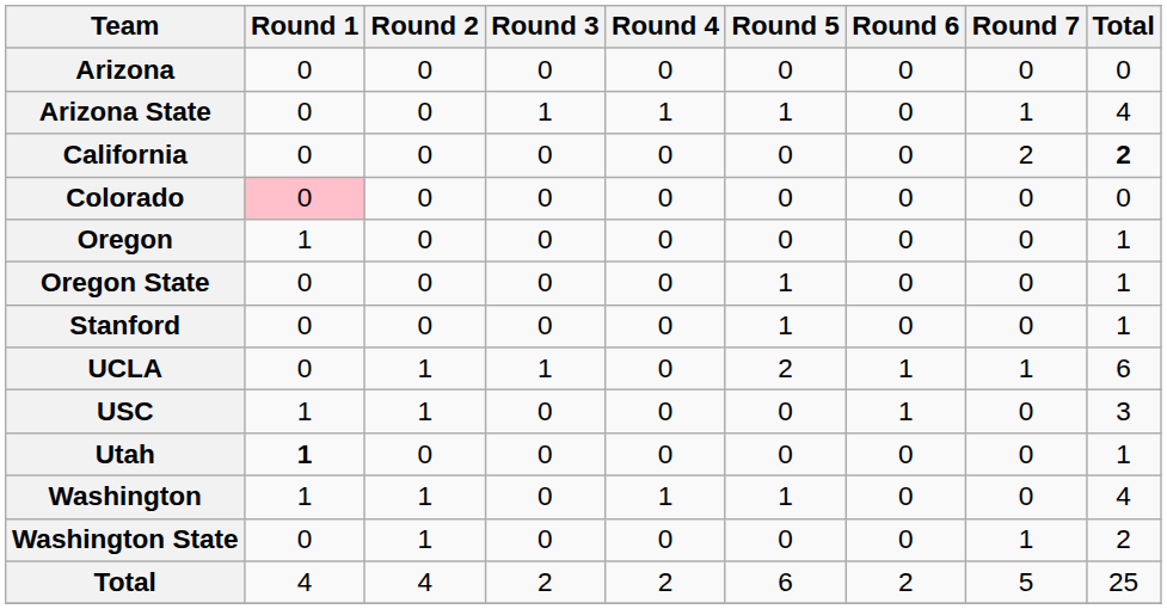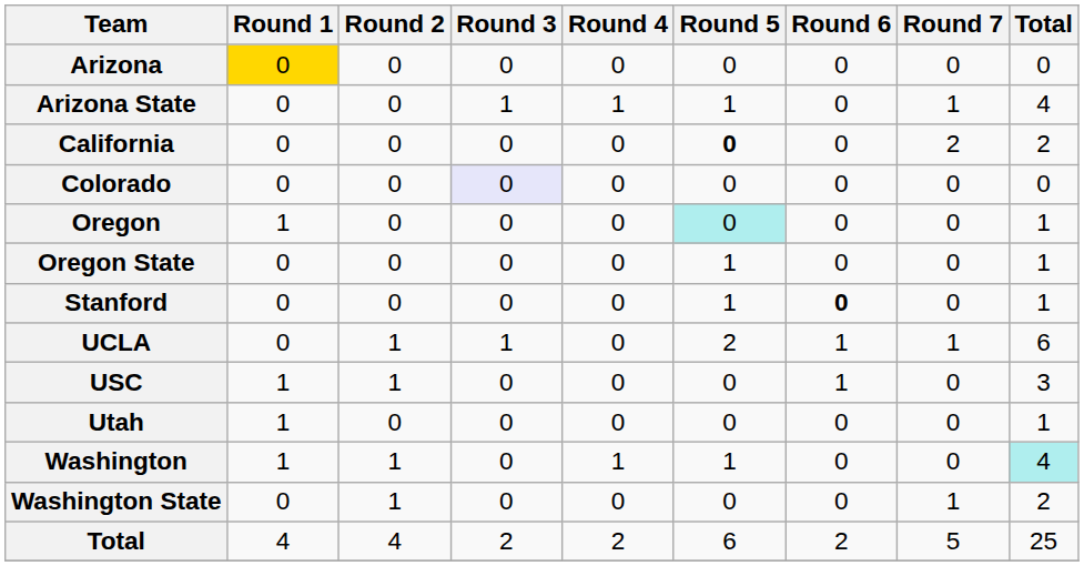Arizona | Round 1: no background -> gold background
California | Round 5: normal -> bold
California | Total: bold -> normal
Colorado | Round 1: pink background -> no background
Colorado | Round 3: no background -> lavender background
Oregon | Round 5: no background -> paleturquoise background
Stanford | Round 6: normal -> bold
Utah | Round 1: bold -> normal
Washington | Total: no background -> paleturquoise background
